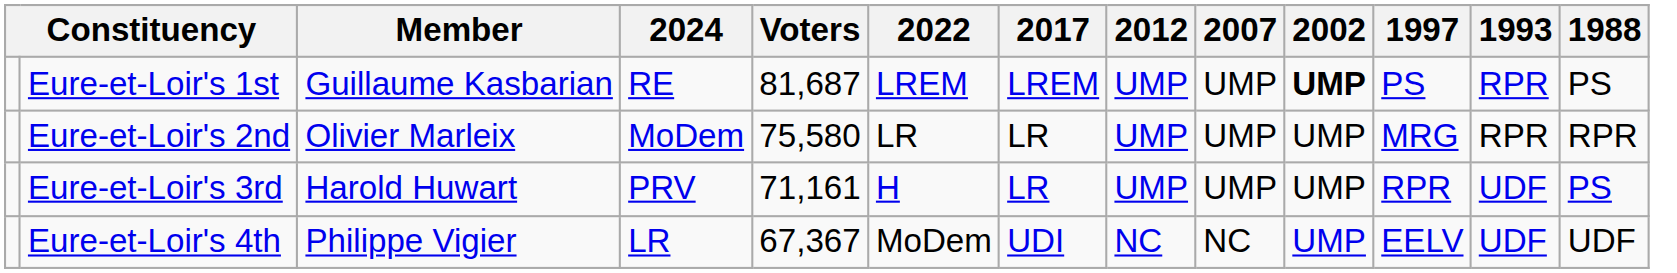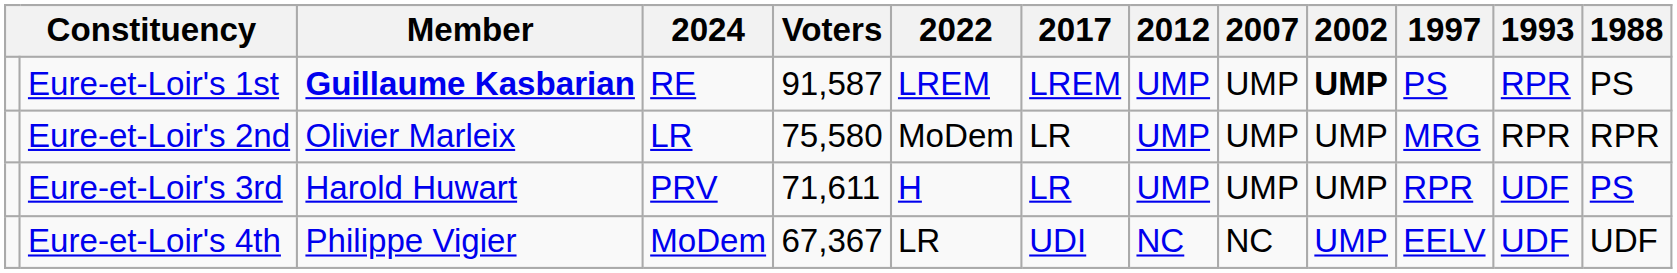Eure-et-Loir's 1st | Member: normal -> bold
Eure-et-Loir's 1st | Voters: 81,687 -> 91,587
Eure-et-Loir's 2nd | 2024: MoDem -> LR
Eure-et-Loir's 2nd | 2022: LR -> MoDem
Eure-et-Loir's 3rd | Voters: 71,161 -> 71,611
Eure-et-Loir's 4th | 2024: LR -> MoDem
Eure-et-Loir's 4th | 2022: MoDem -> LR
